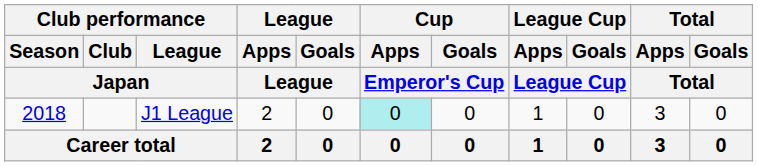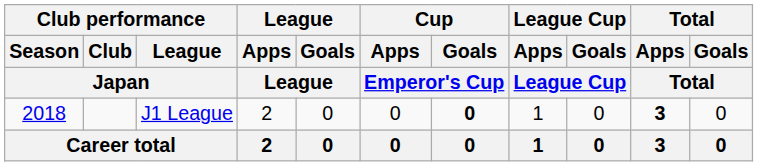J1 League | Cup / Apps / Emperor's Cup: paleturquoise background -> no background
J1 League | Cup / Goals / Emperor's Cup: normal -> bold
J1 League | Total / Apps / Total: normal -> bold
